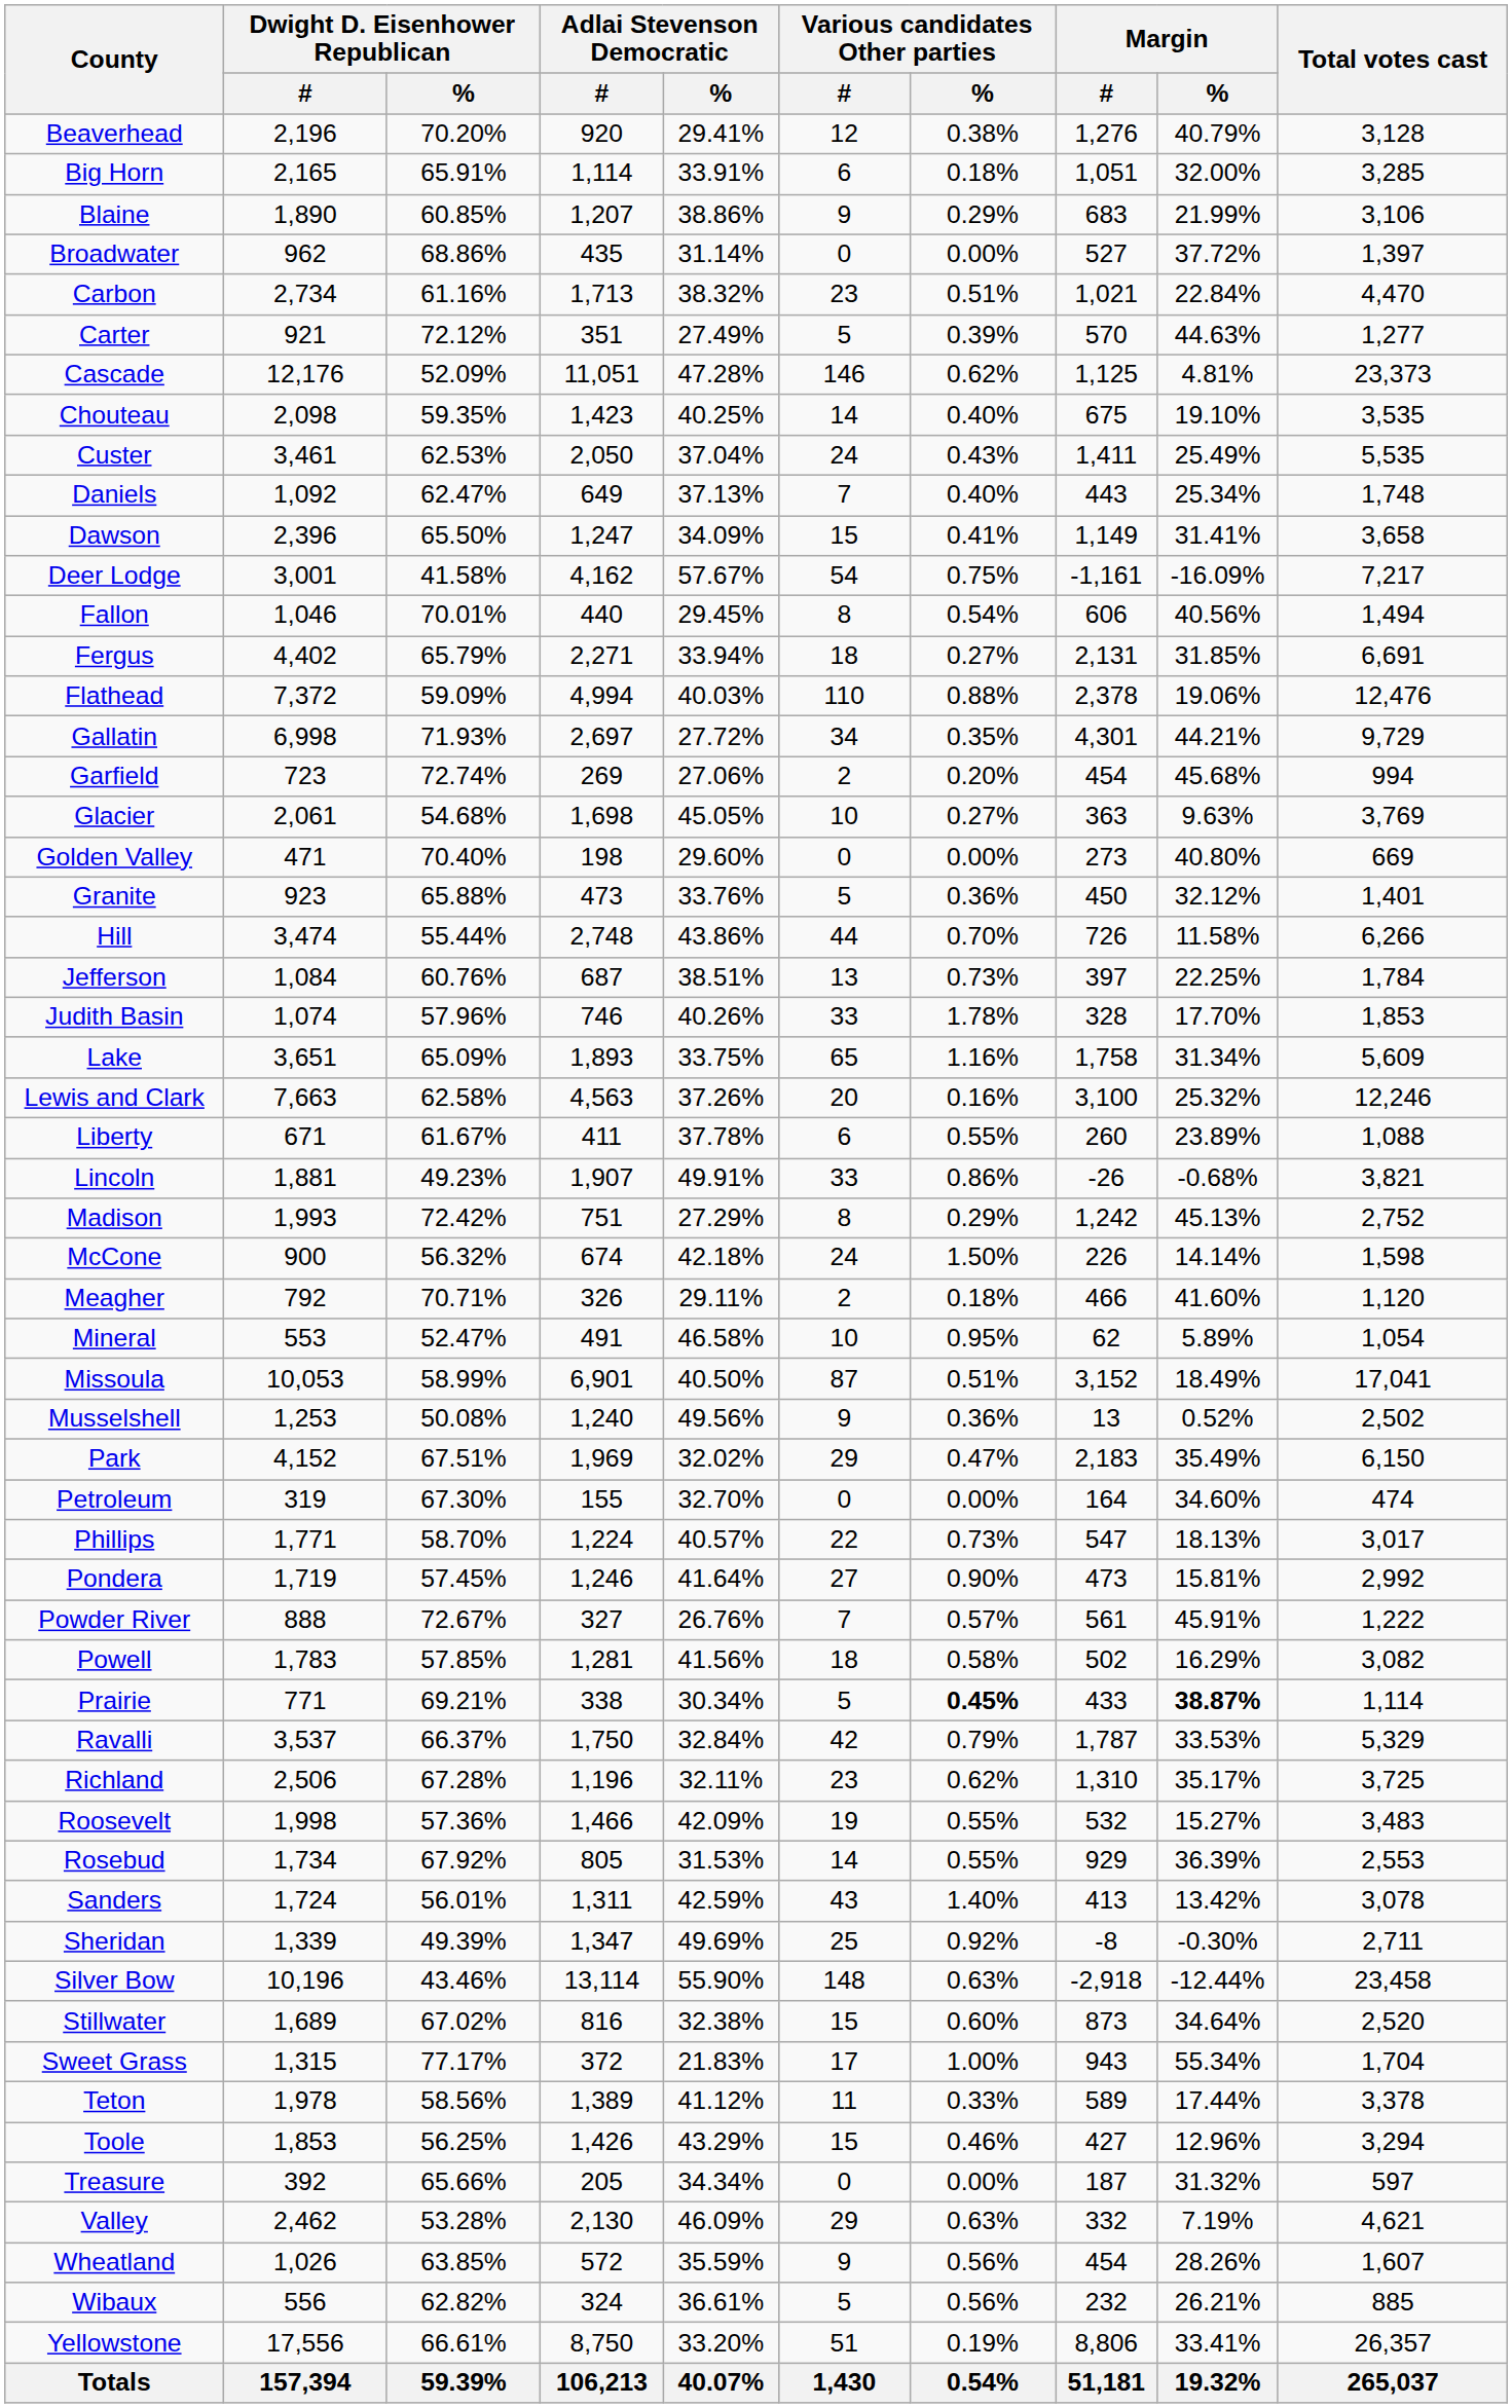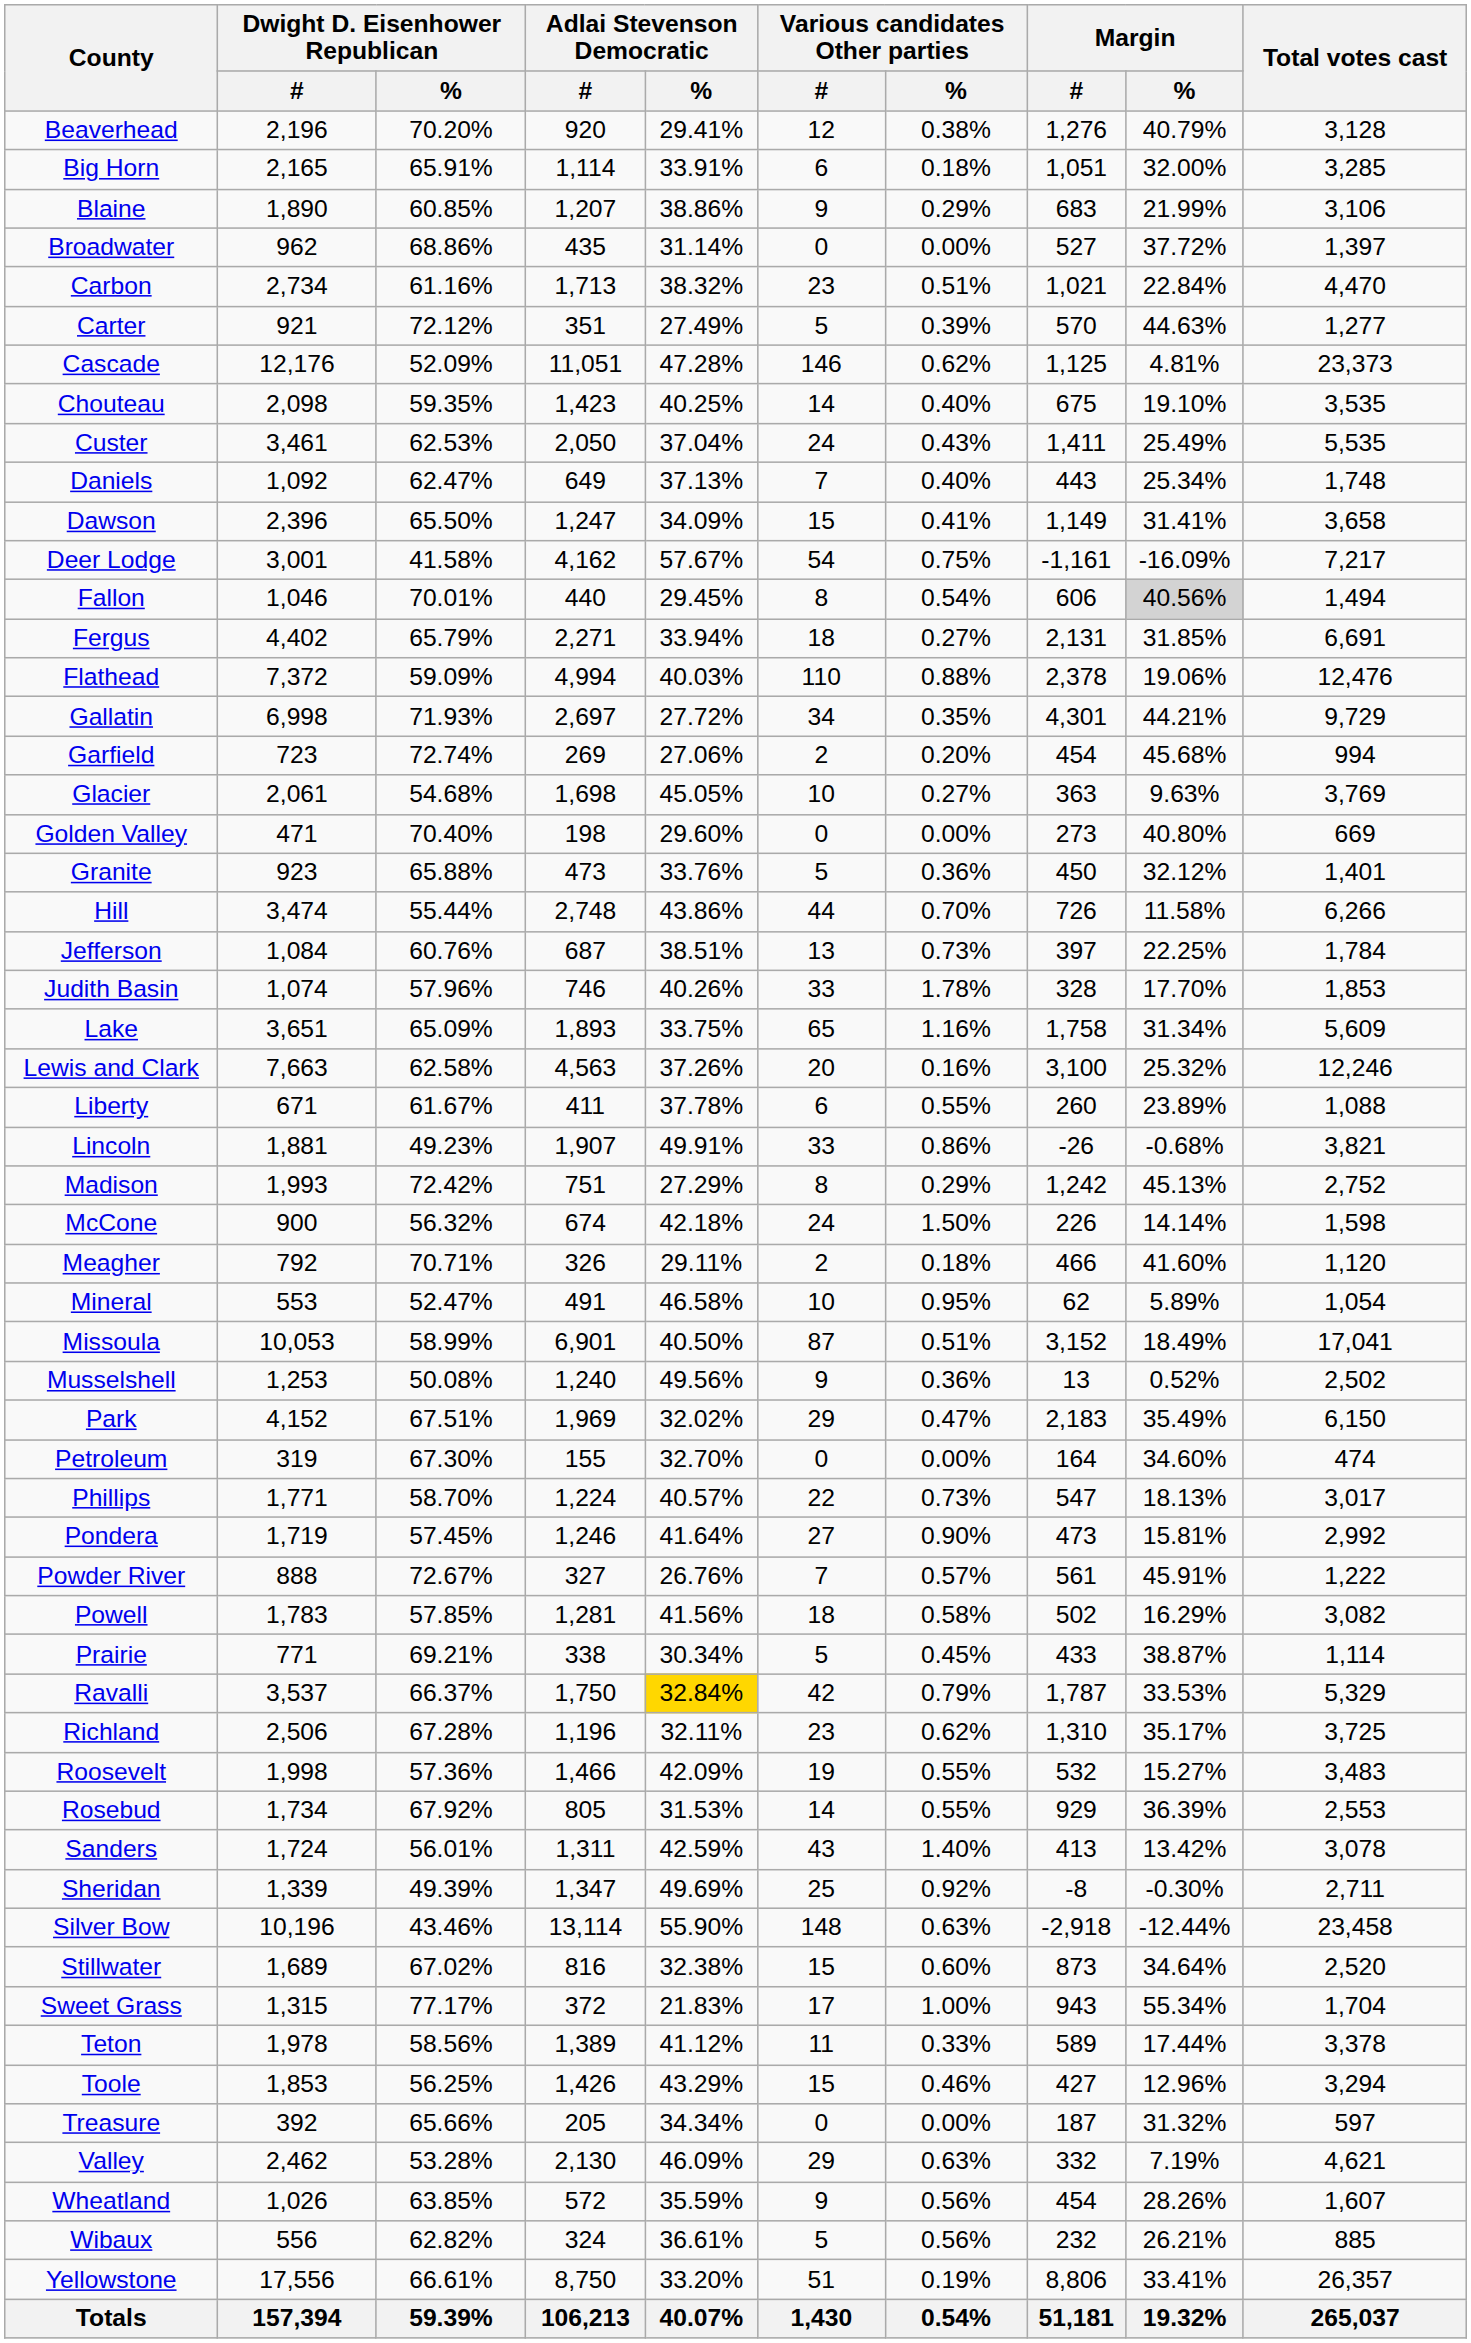Fallon | Margin / %: no background -> lightgrey background
Prairie | Various candidates Other parties / %: bold -> normal
Prairie | Margin / %: bold -> normal
Ravalli | Adlai Stevenson Democratic / %: no background -> gold background
